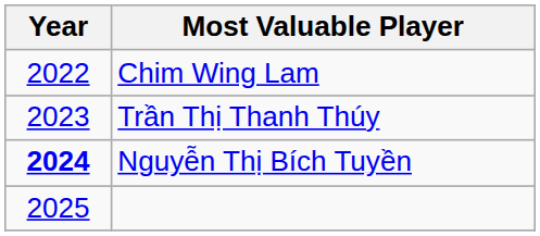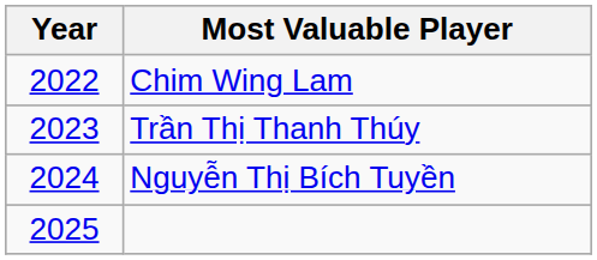Nguyễn Thị Bích Tuyền | Year: bold -> normal
